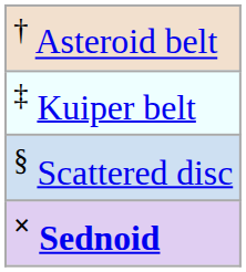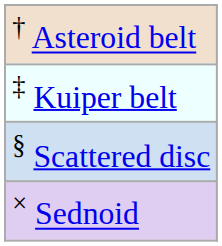row 4 | column 1: bold -> normal
